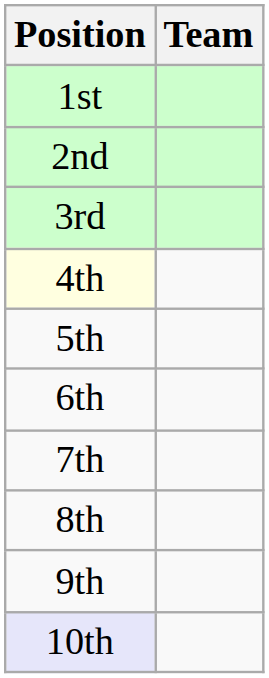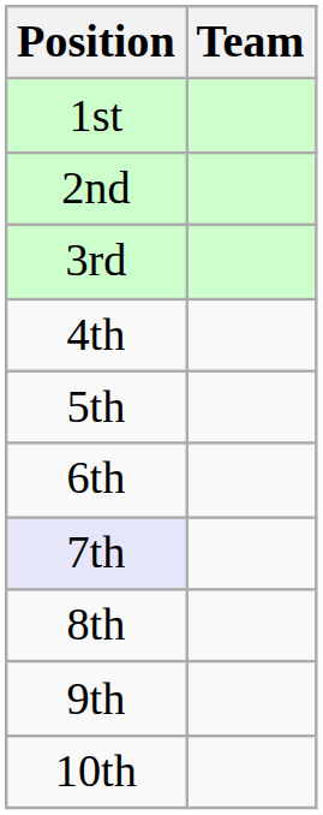4th | Position: lightyellow background -> no background
7th | Position: no background -> lavender background
10th | Position: lavender background -> no background
